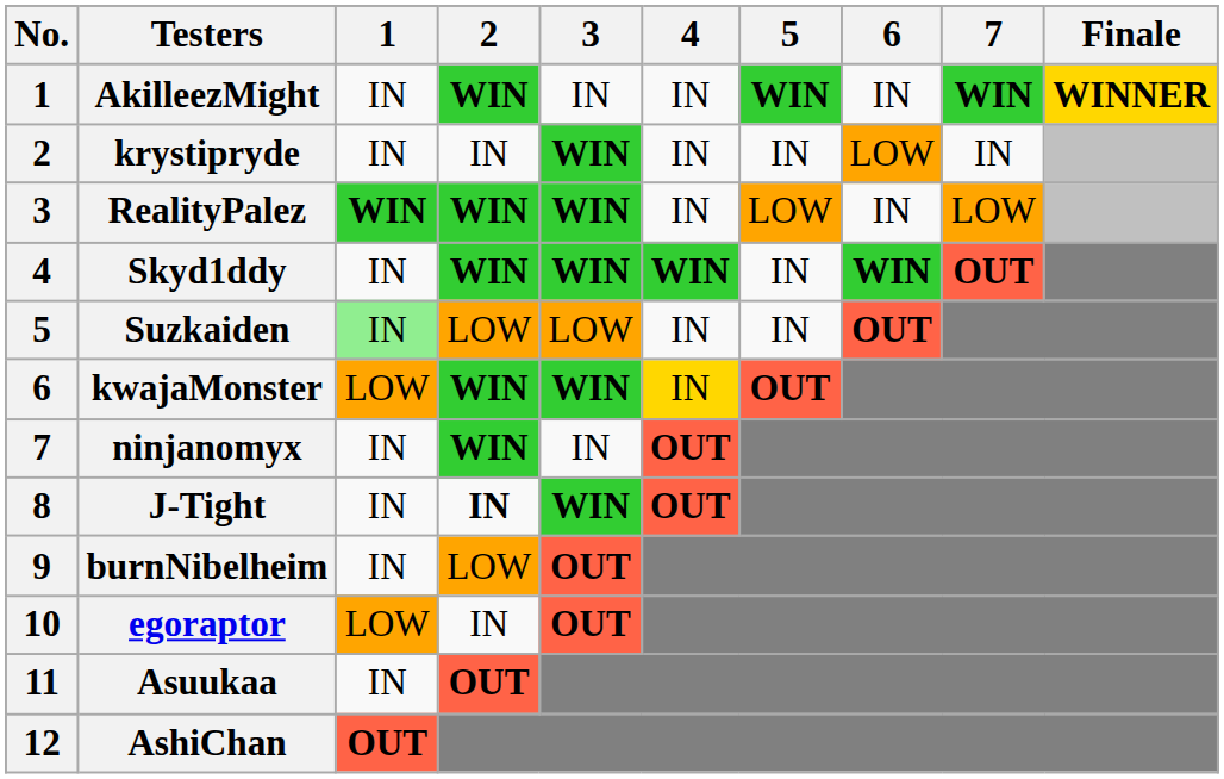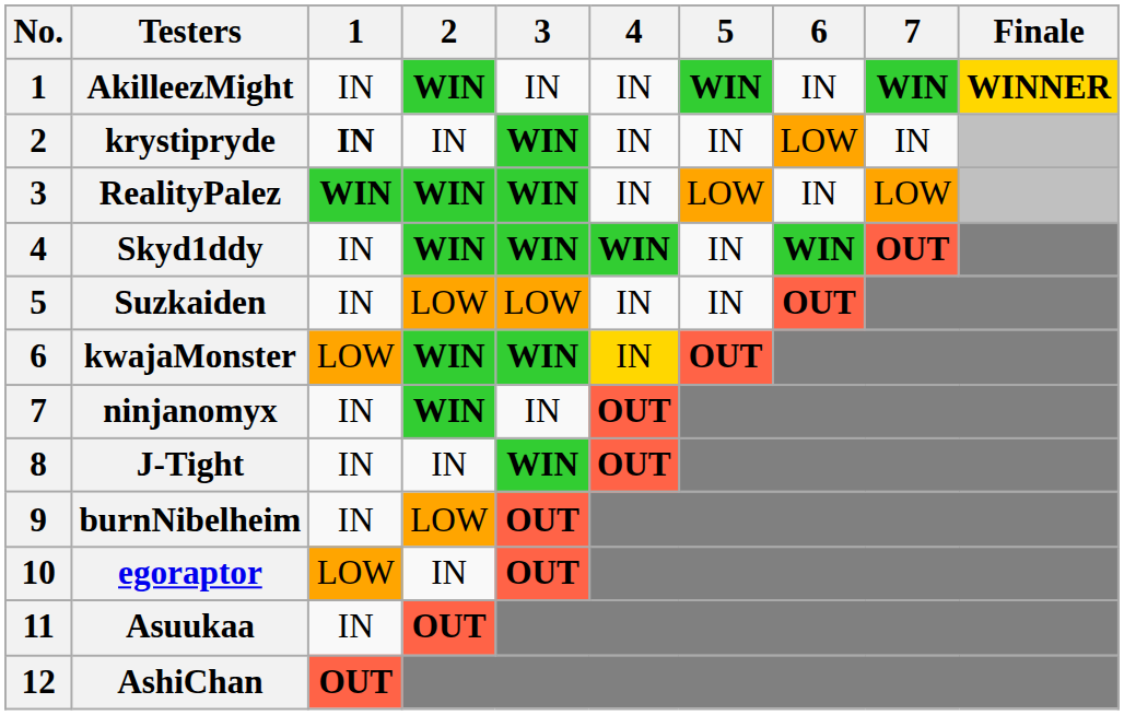krystipryde | 1: normal -> bold
Suzkaiden | 1: lightgreen background -> no background
J-Tight | 2: bold -> normal
